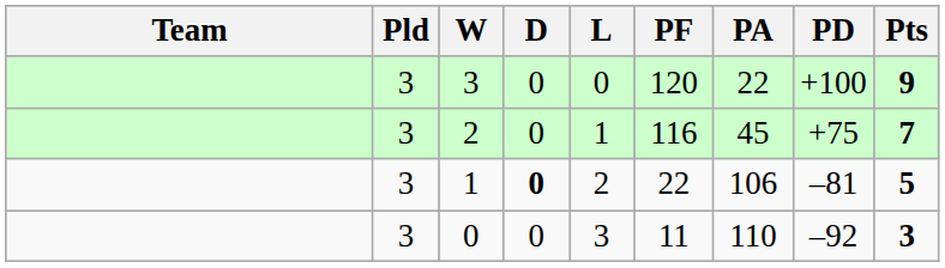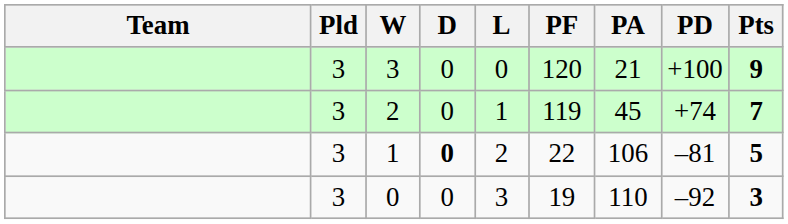row 2 | PA: 22 -> 21
row 3 | PF: 116 -> 119
row 3 | PD: +75 -> +74
row 5 | PF: 11 -> 19
